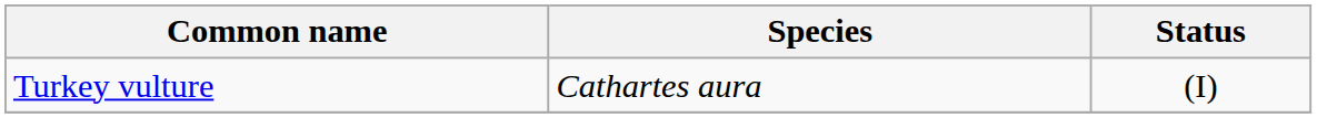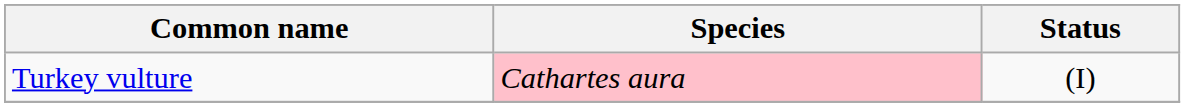Turkey vulture | Species: no background -> pink background
